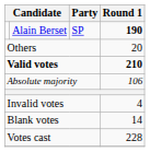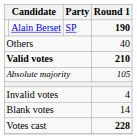Others | Round 1: 20 -> 40
Absolute majority | Round 1: 106 -> 105
Votes cast | Round 1: normal -> bold
